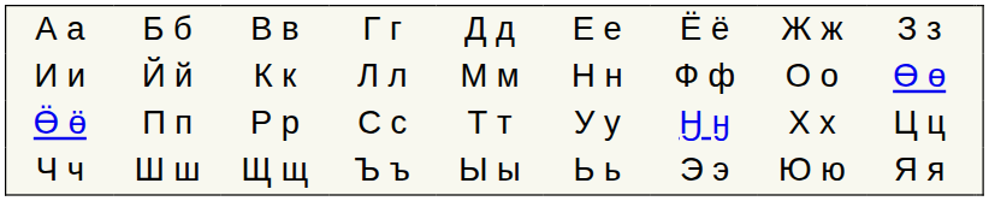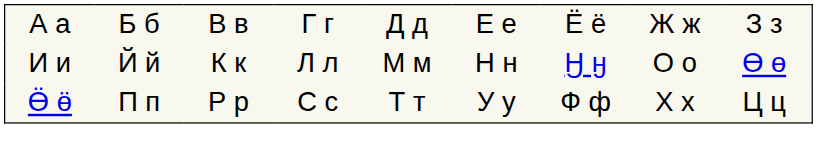И и | column 7: Ф ф -> Ӈ ӈ
Ӫ ӫ | column 7: Ӈ ӈ -> Ф ф
- row: Ч ч | Ш ш | Щ щ | Ъ ъ | Ы ы | Ь ь | Э э | Ю ю | Я я
